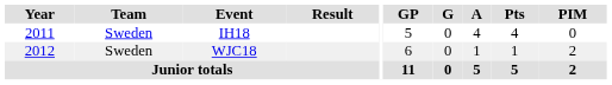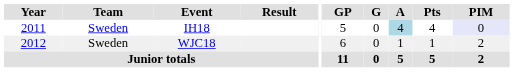IH18 | A: no background -> lightblue background
IH18 | PIM: no background -> lavender background
